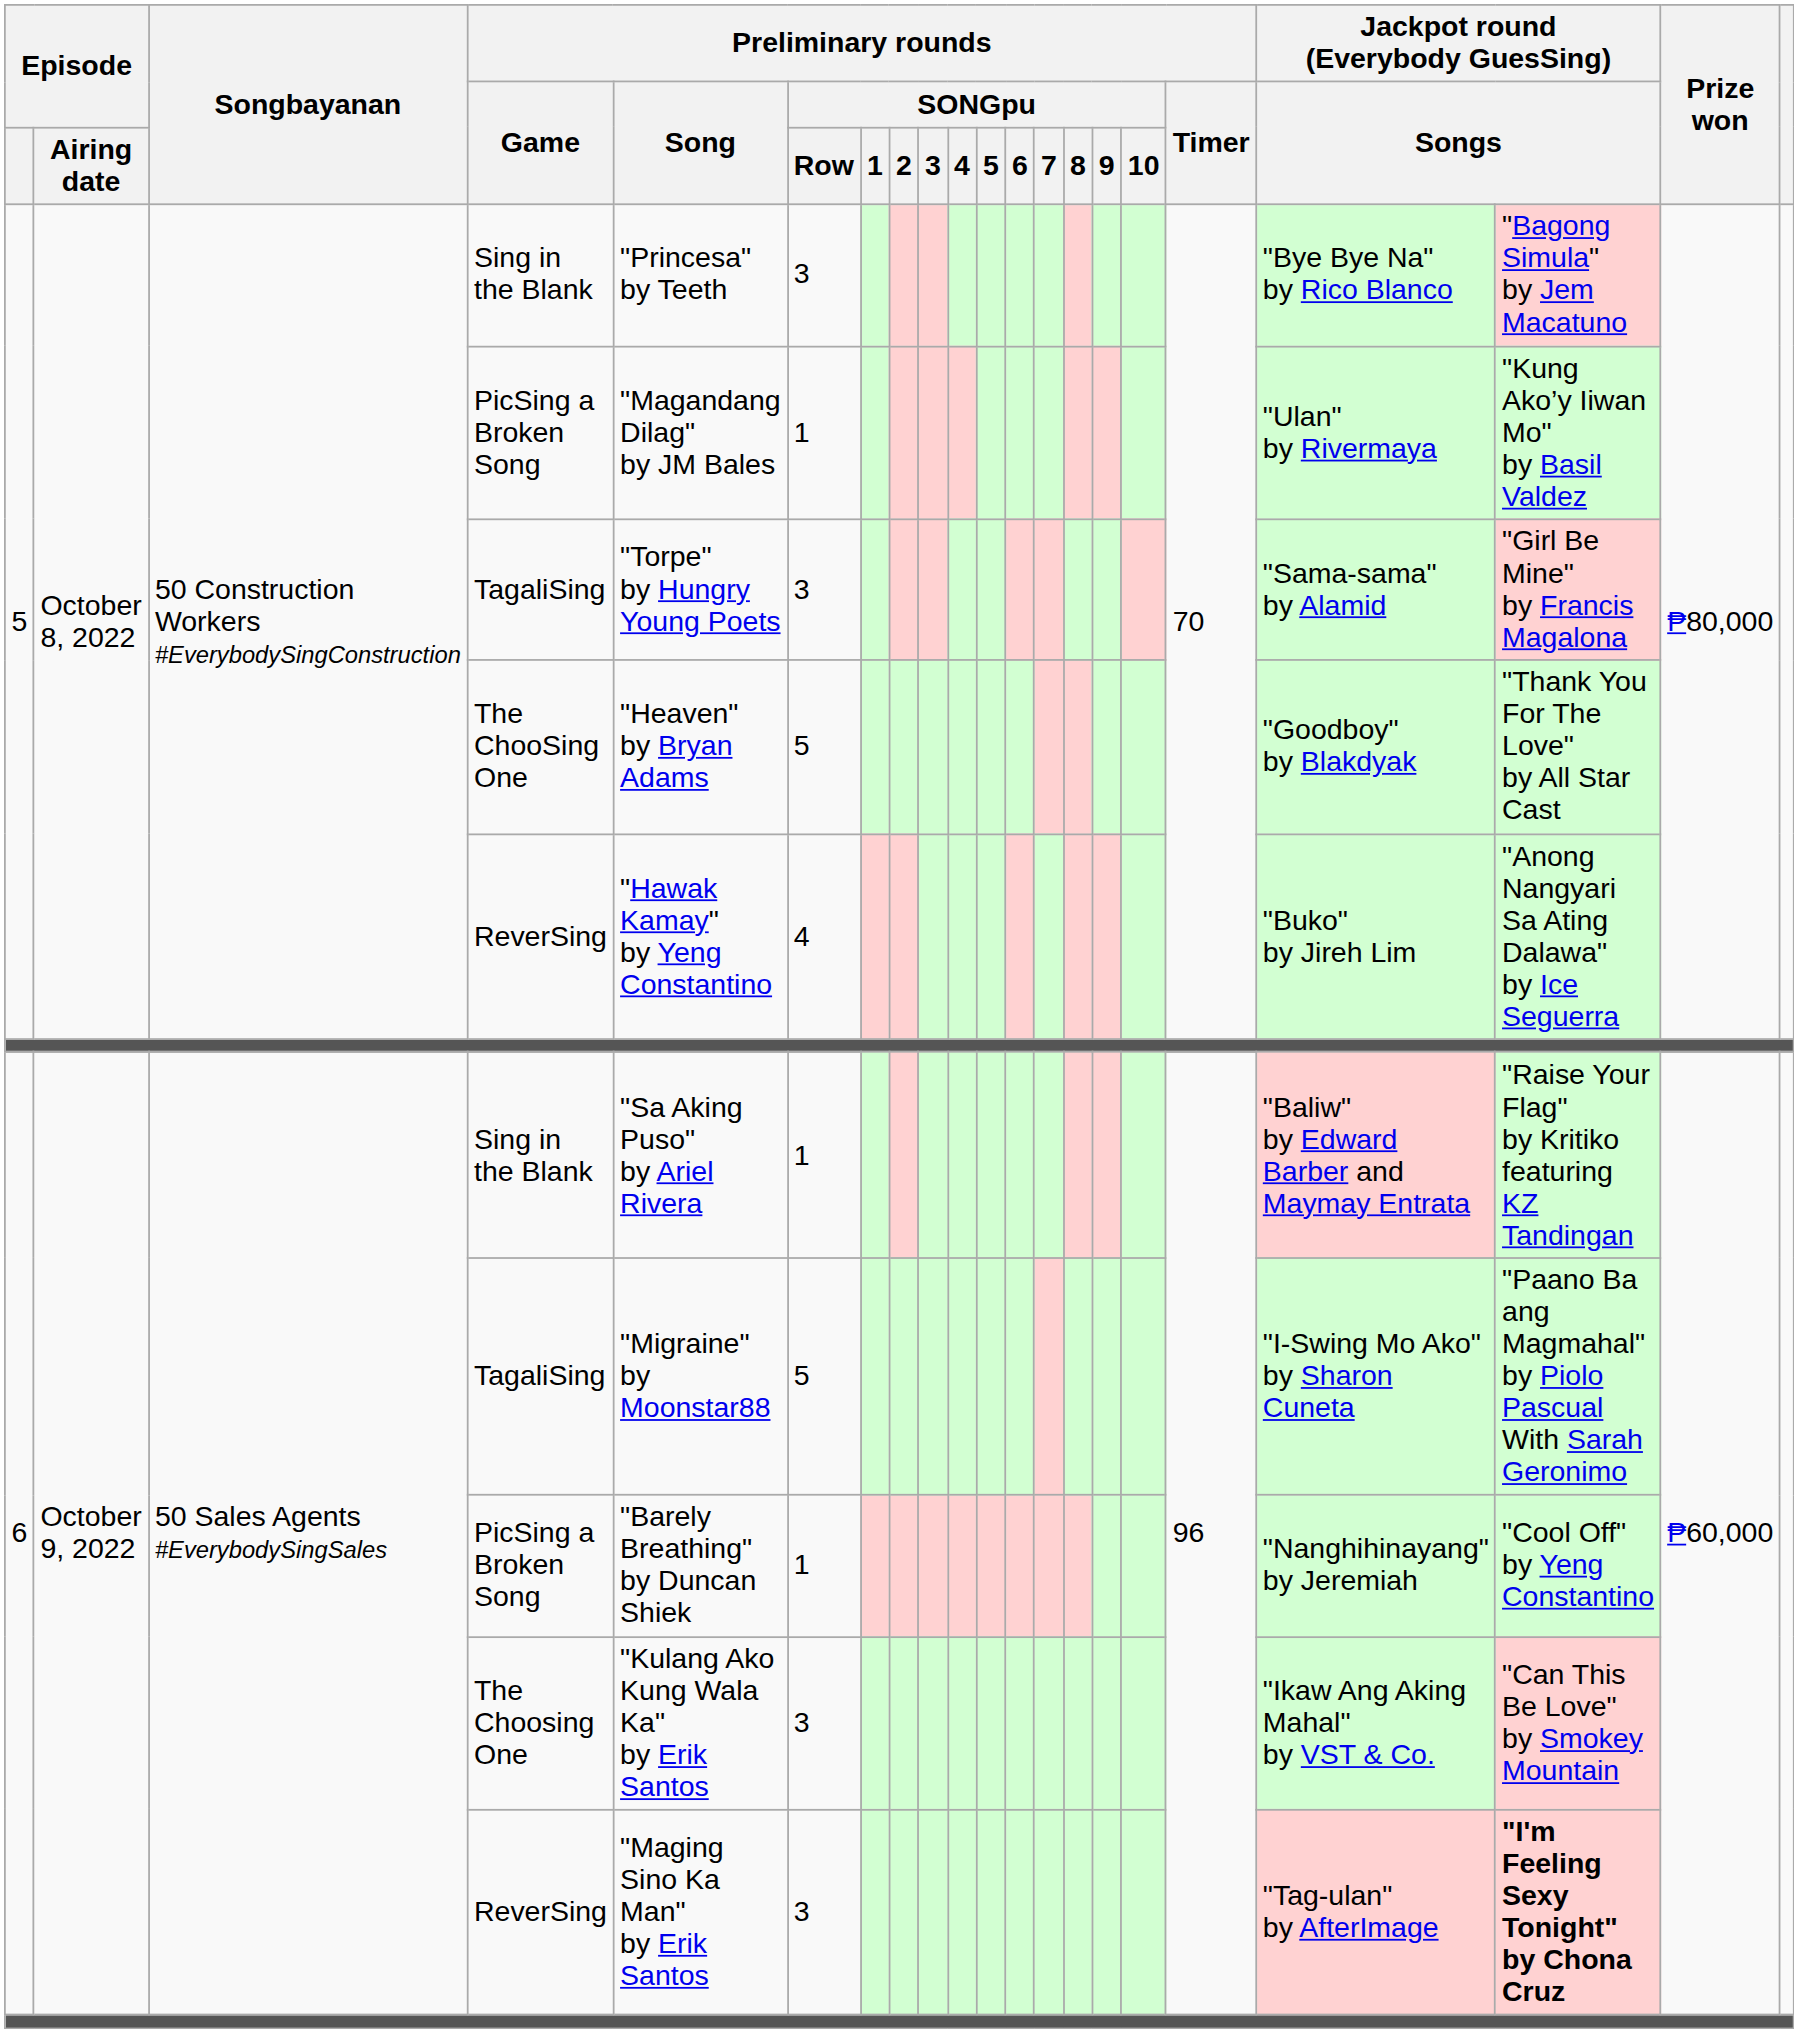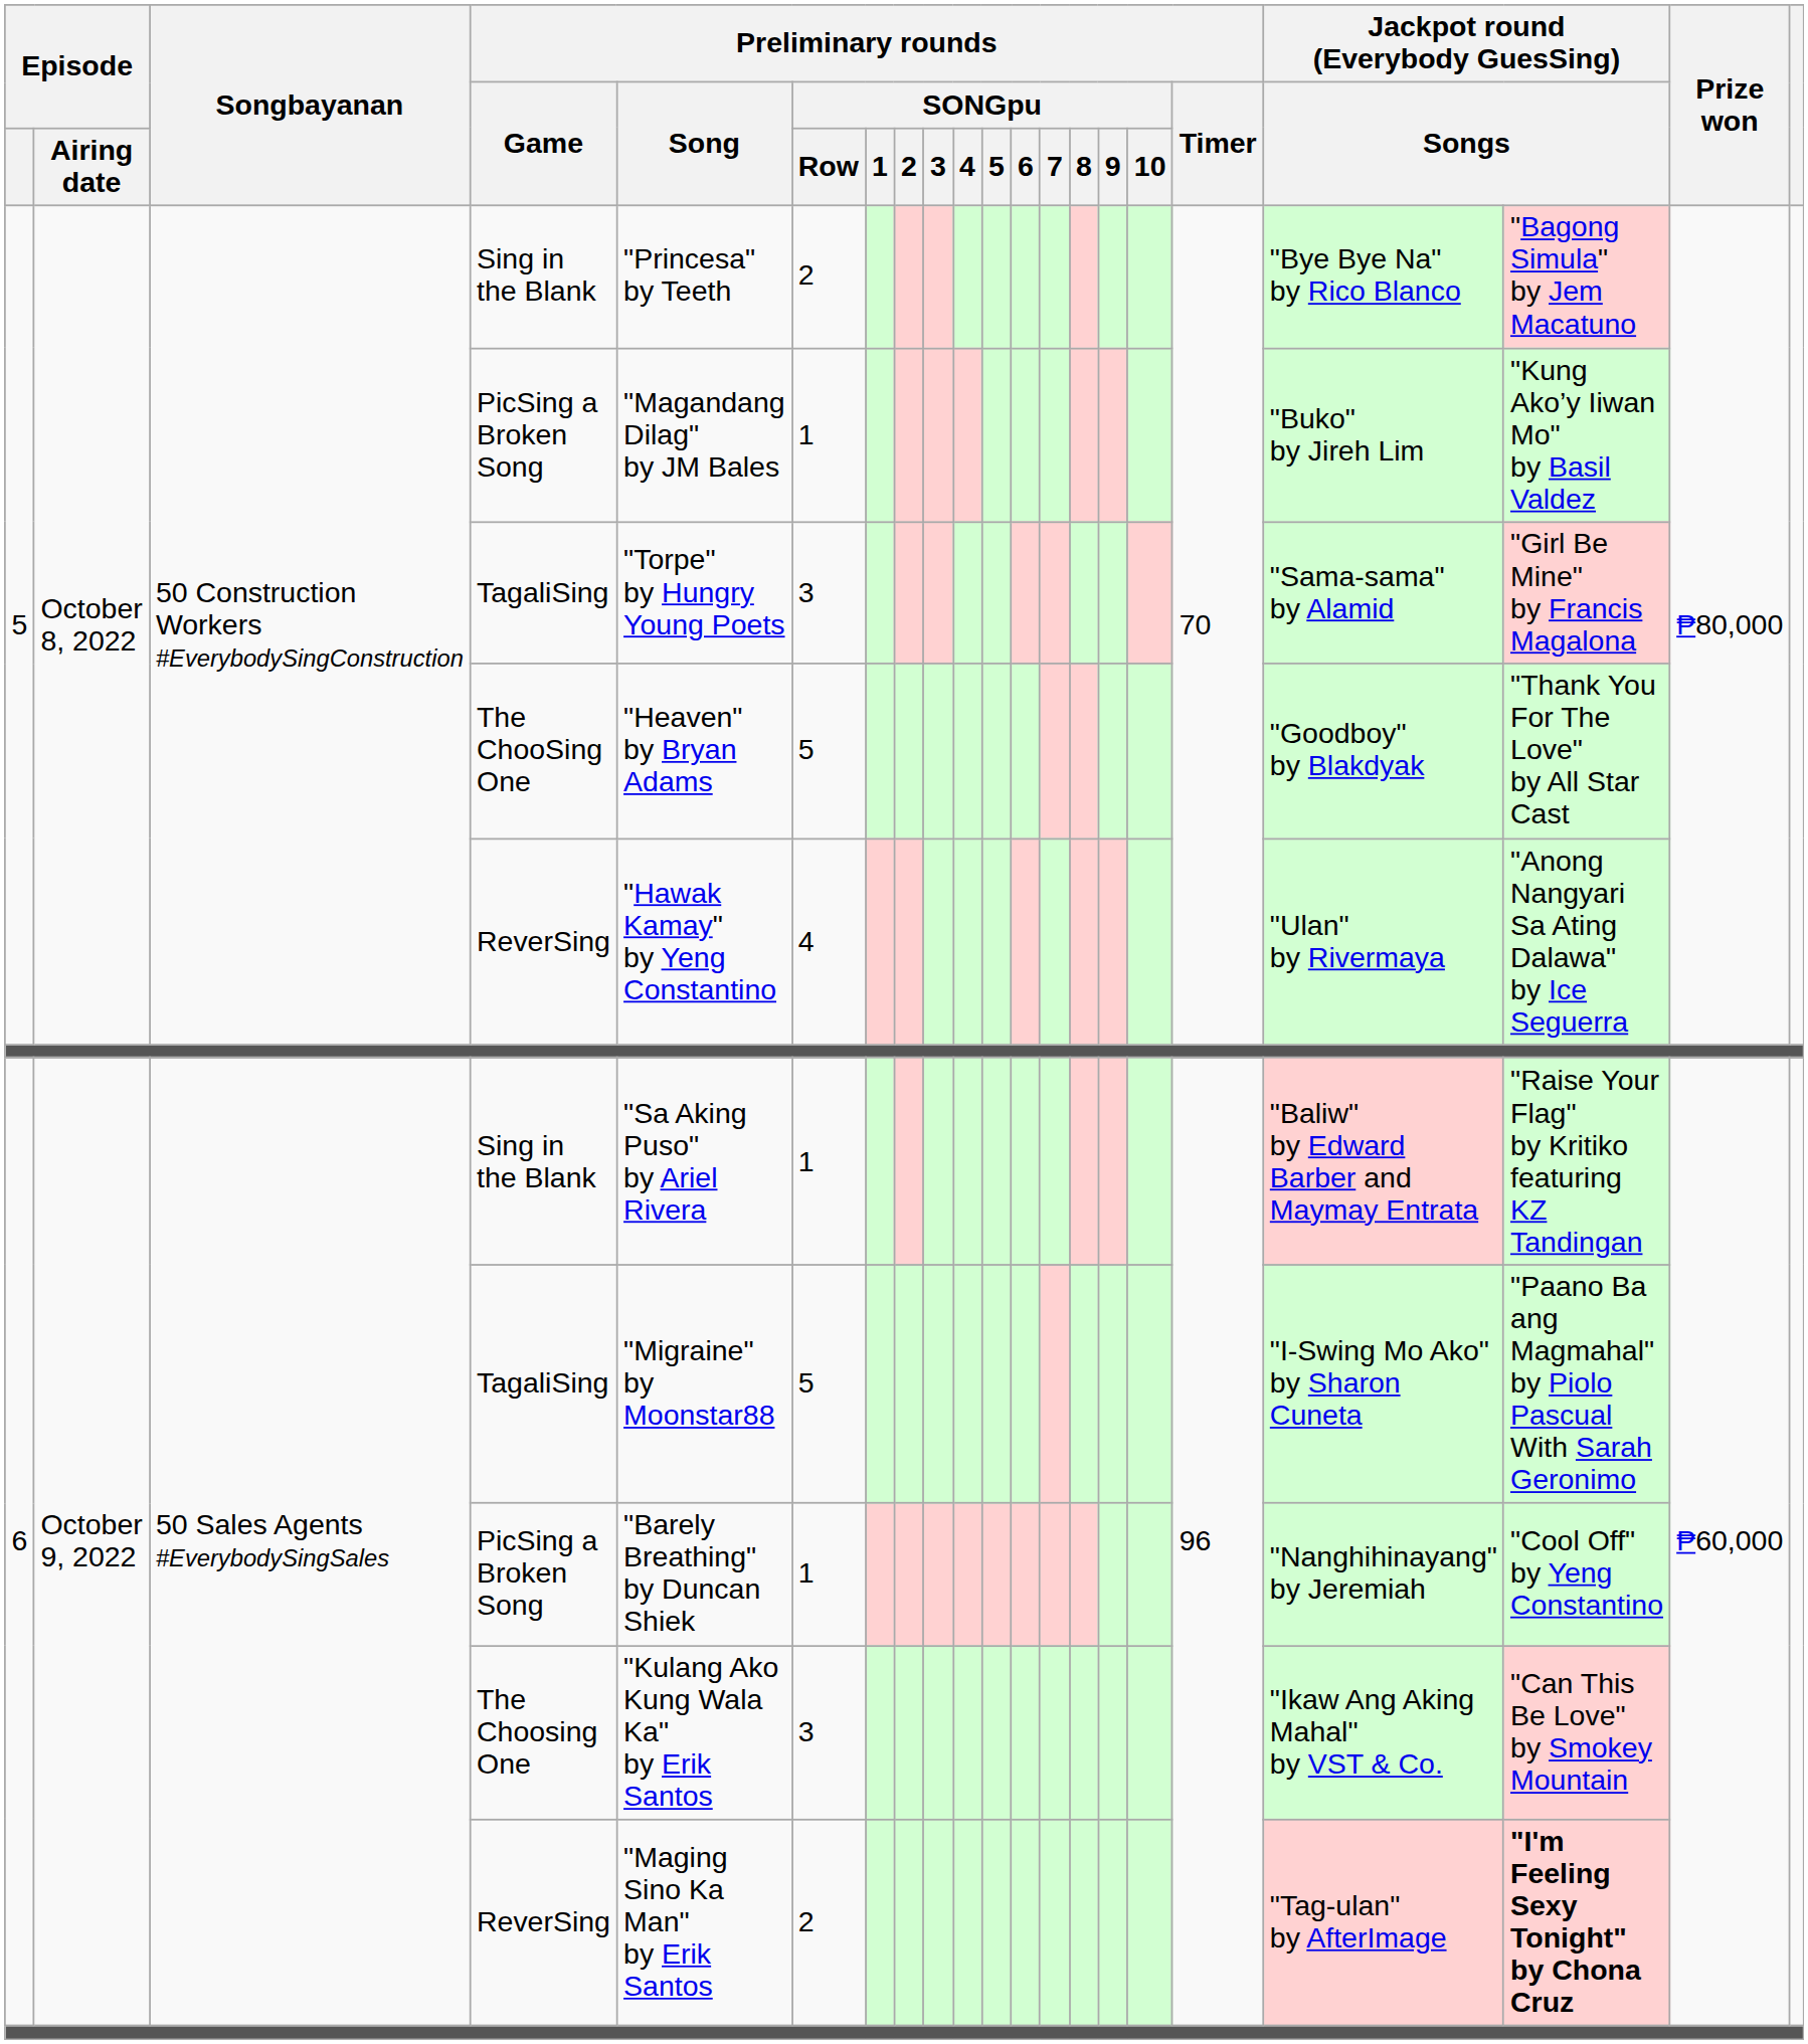5 / Sing in the Blank | Preliminary rounds / SONGpu / Row: 3 -> 2
5 / PicSing a Broken Song | column 18: "Ulan" by Rivermaya -> "Buko" by Jireh Lim
5 / ReverSing | column 18: "Buko" by Jireh Lim -> "Ulan" by Rivermaya
6 / ReverSing | Preliminary rounds / SONGpu / Row: 3 -> 2
